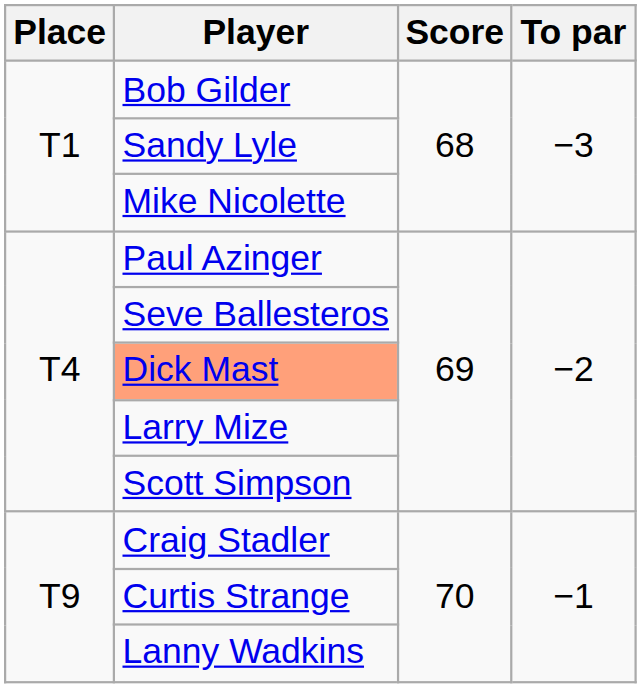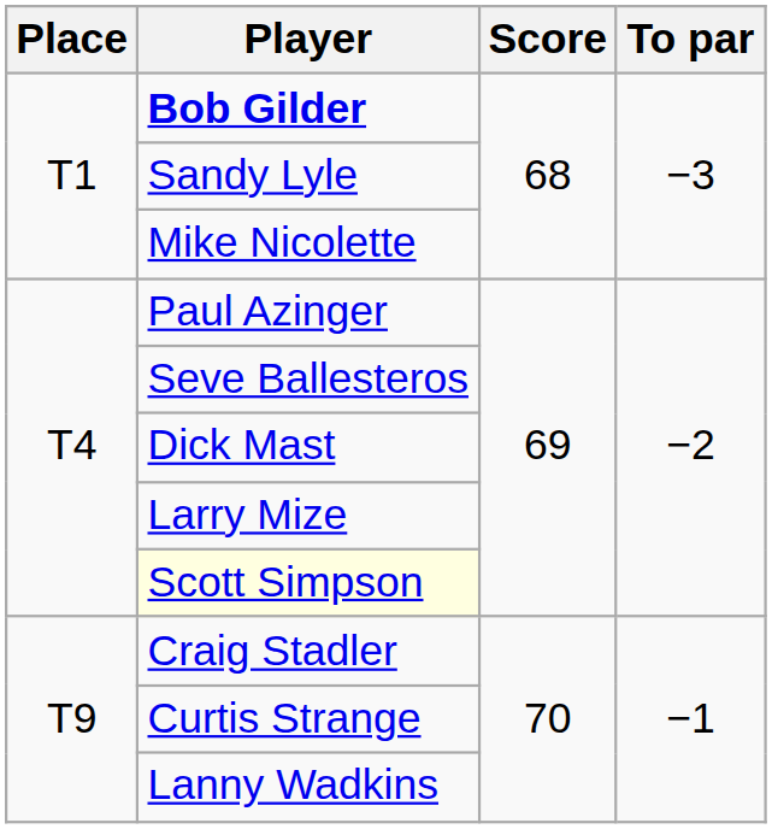Bob Gilder | Player: normal -> bold
Dick Mast | Player: lightsalmon background -> no background
Scott Simpson | Player: no background -> lightyellow background
